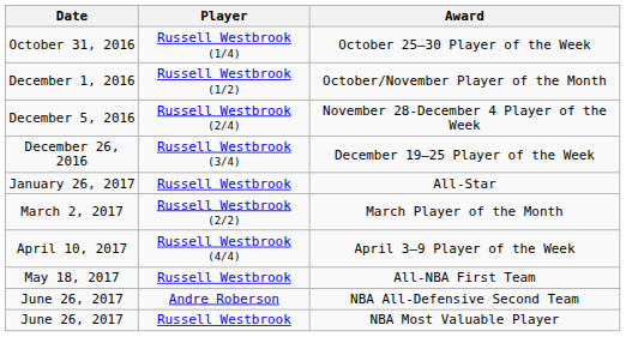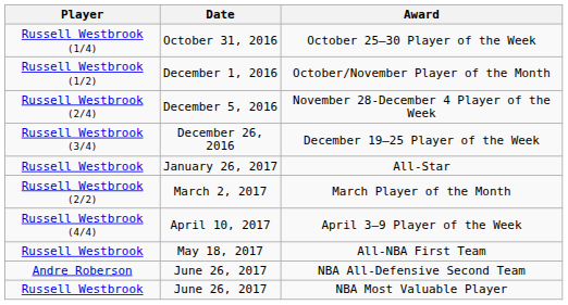columns swapped: Date <-> Player
